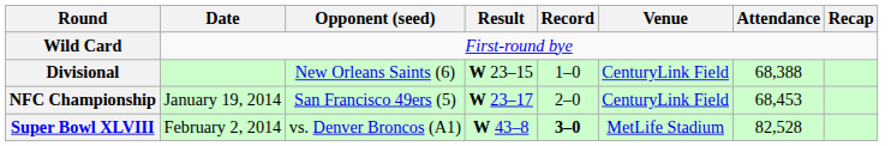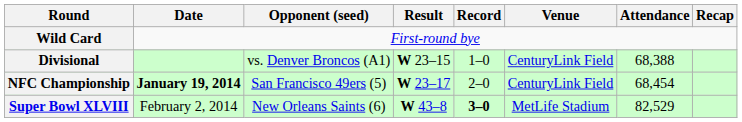Divisional | Opponent (seed): New Orleans Saints (6) -> vs. Denver Broncos (A1)
NFC Championship | Date: normal -> bold
NFC Championship | Attendance: 68,453 -> 68,454
Super Bowl XLVIII | Opponent (seed): vs. Denver Broncos (A1) -> New Orleans Saints (6)
Super Bowl XLVIII | Attendance: 82,528 -> 82,529
